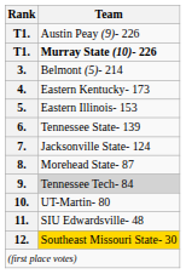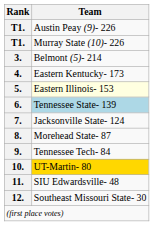T1. / Murray State (10)- 226 | Team: bold -> normal
5. | Team: no background -> lightyellow background
6. | Team: no background -> lightblue background
9. | Team: lightgrey background -> no background
10. | Team: no background -> gold background
12. | Team: gold background -> no background
